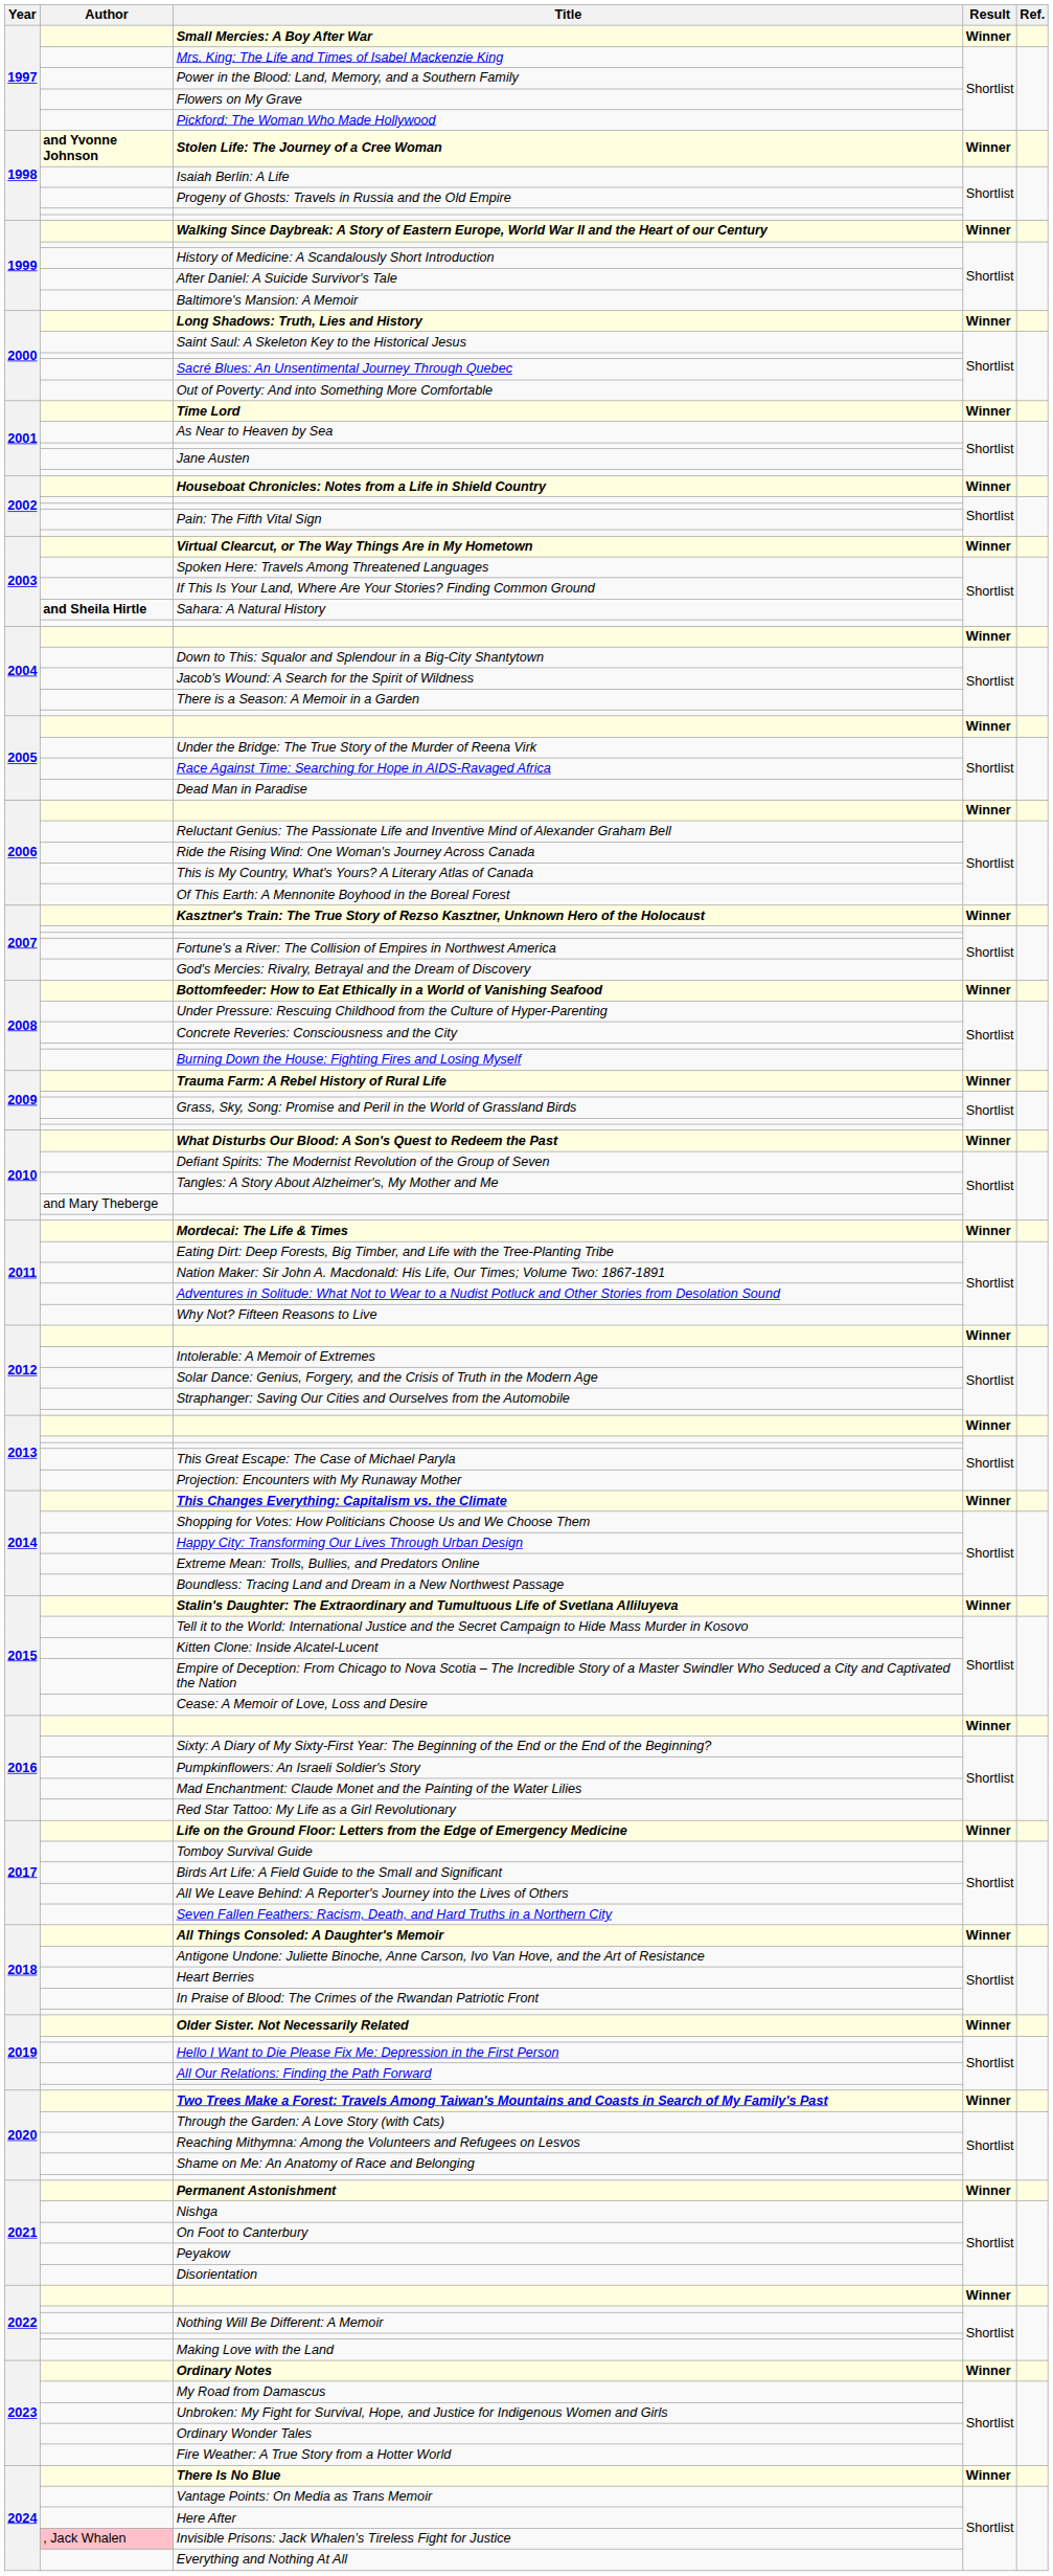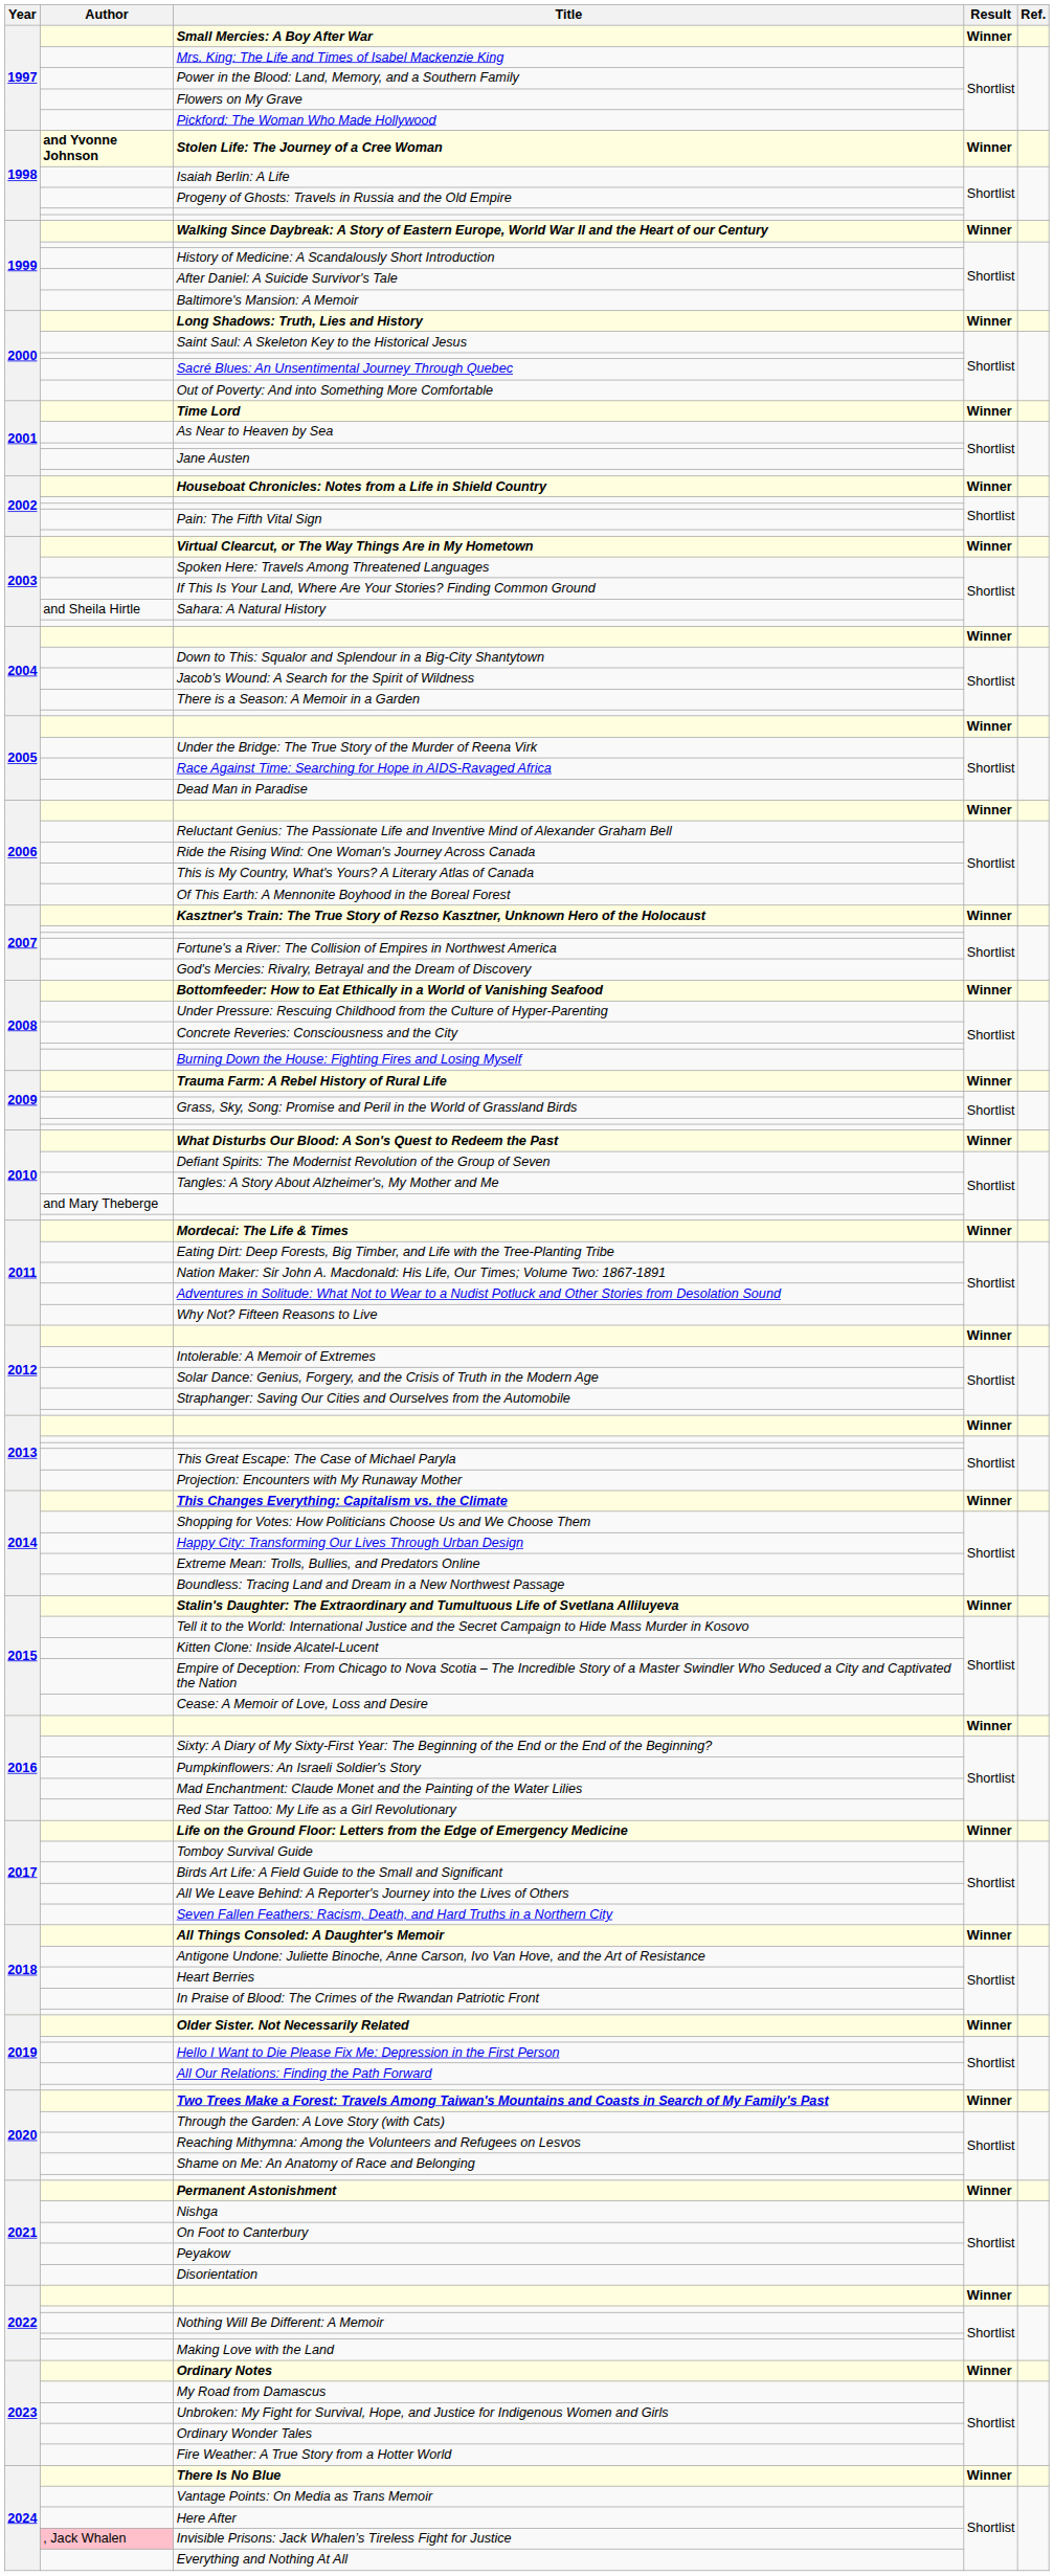Sahara: A Natural History | Author: bold -> normal
